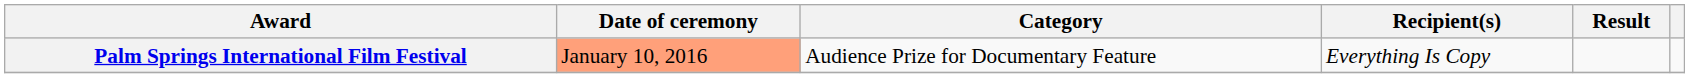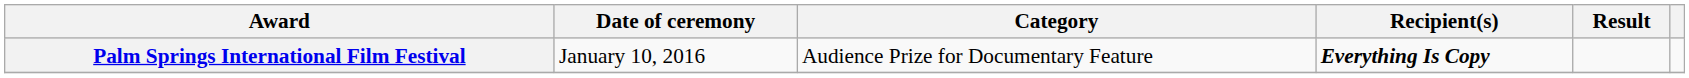Palm Springs International Film Festival | Date of ceremony: lightsalmon background -> no background
Palm Springs International Film Festival | Recipient(s): normal -> bold
